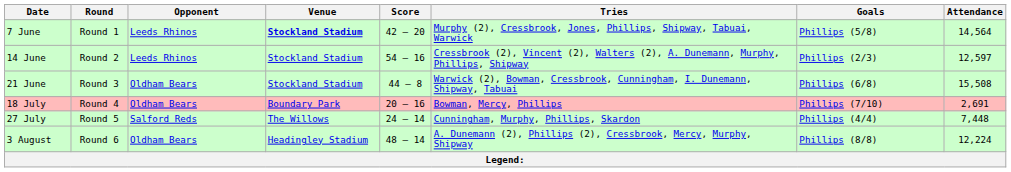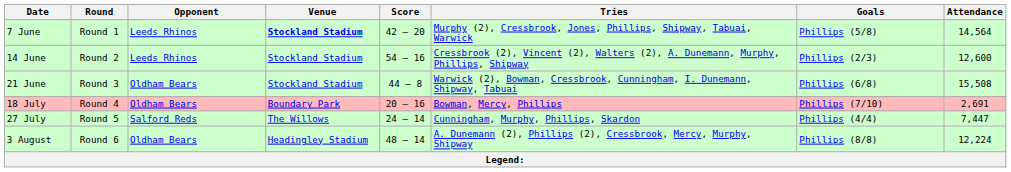14 June | Attendance: 12,597 -> 12,600
27 July | Attendance: 7,448 -> 7,447
